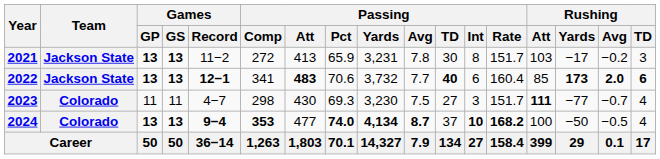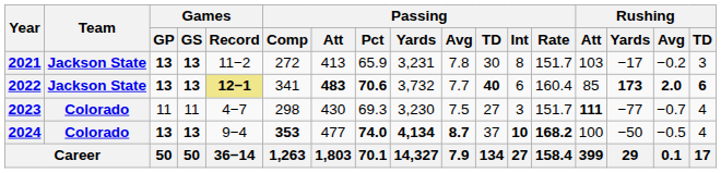2022 | Games / Record: no background -> khaki background
2022 | Passing / Pct: normal -> bold
2024 | Games / Record: bold -> normal
